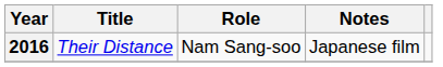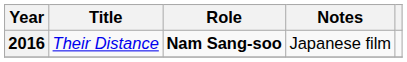2016 | Role: normal -> bold
